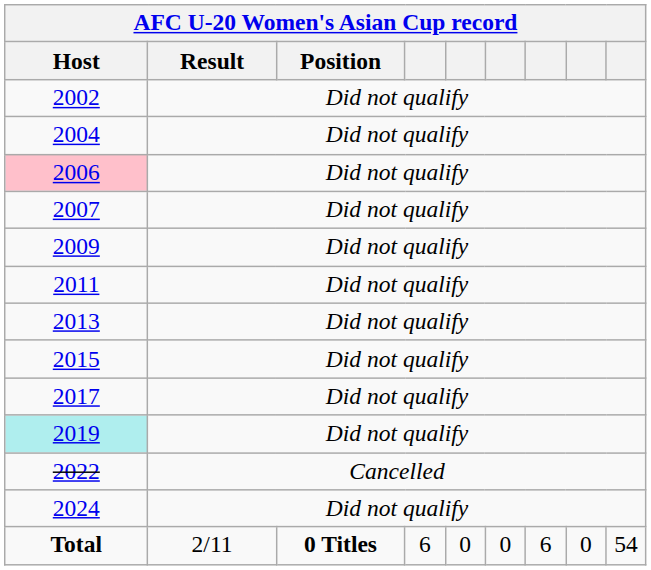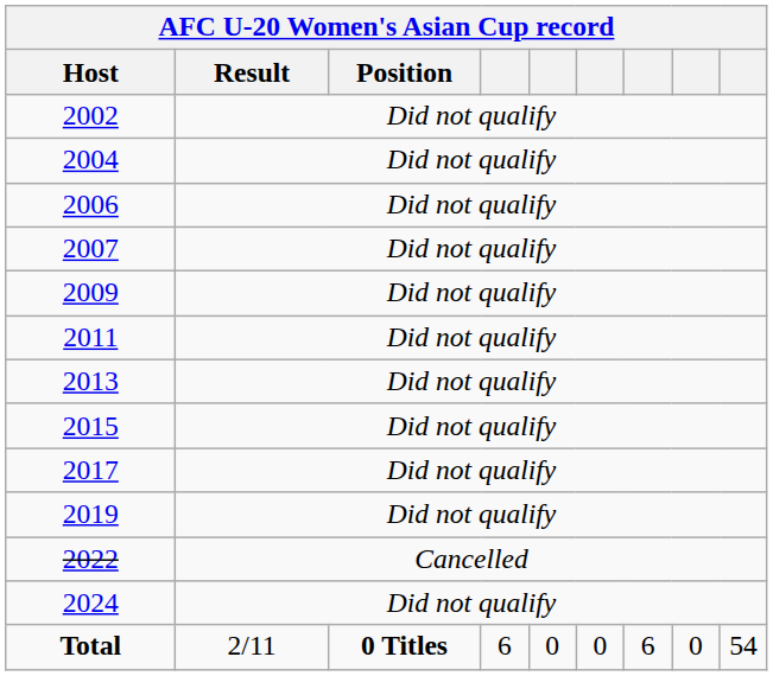2006 | Host: pink background -> no background
2019 | Host: paleturquoise background -> no background
